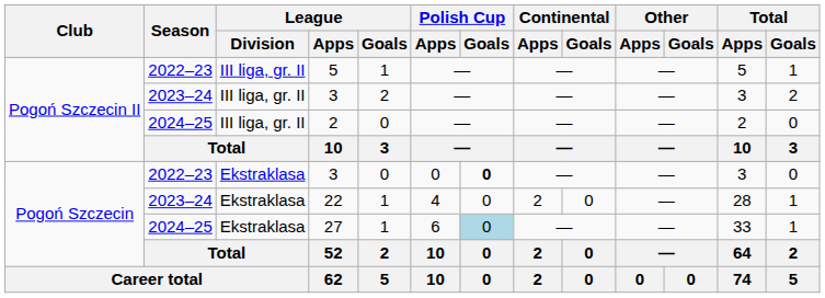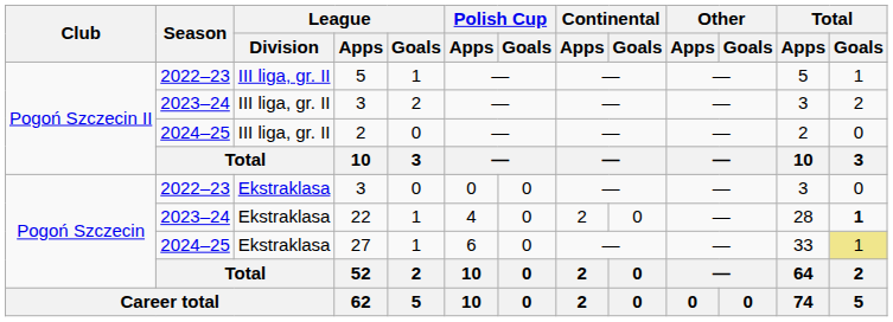2022–23 / 3 | Polish Cup / Goals: bold -> normal
22 | Total / Goals: normal -> bold
27 | Polish Cup / Goals: lightblue background -> no background
27 | Total / Goals: no background -> khaki background
